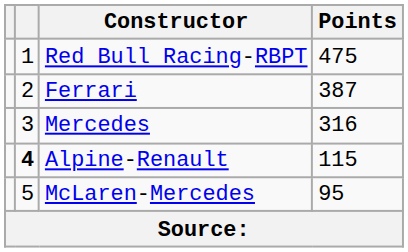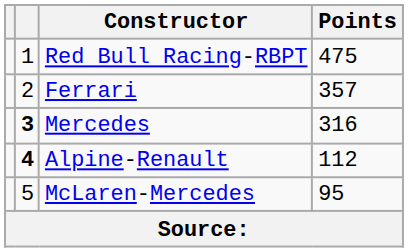Ferrari | Points: 387 -> 357
Mercedes | column 2: normal -> bold
Alpine-Renault | Points: 115 -> 112
